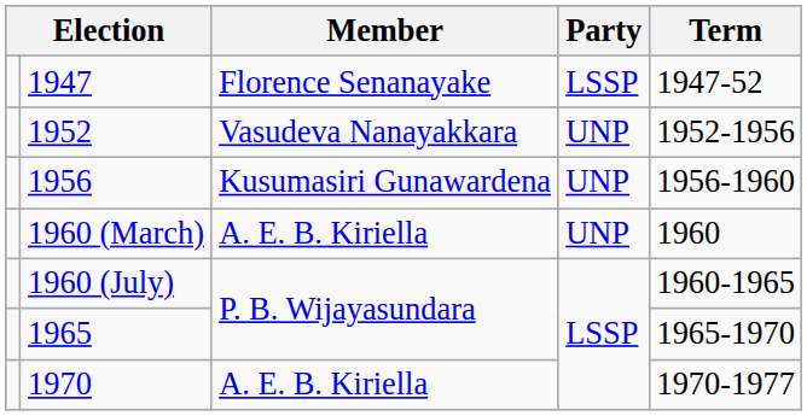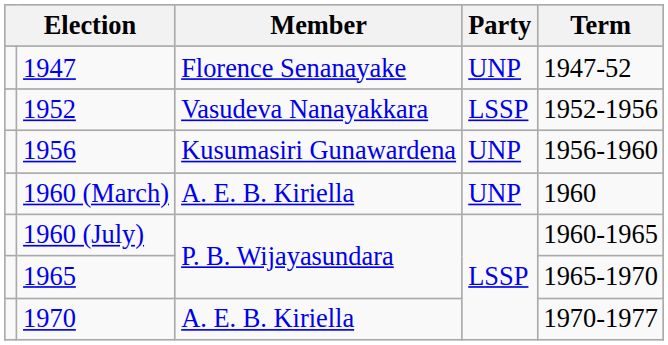1947 | Party: LSSP -> UNP
1952 | Party: UNP -> LSSP
